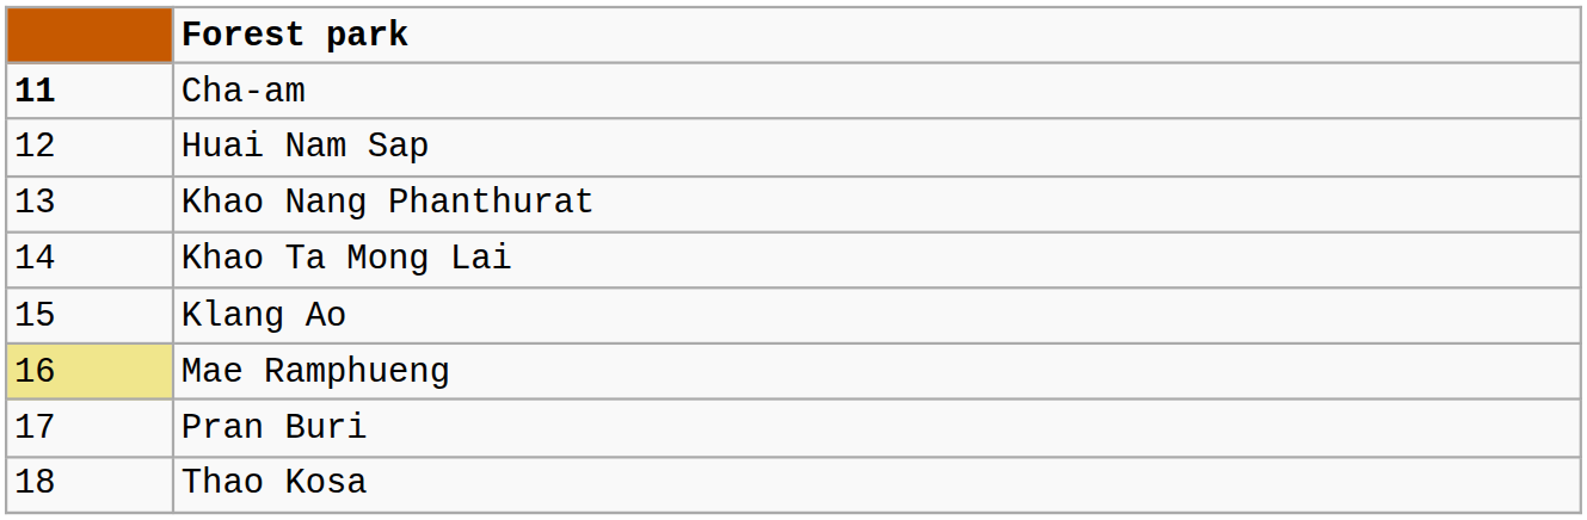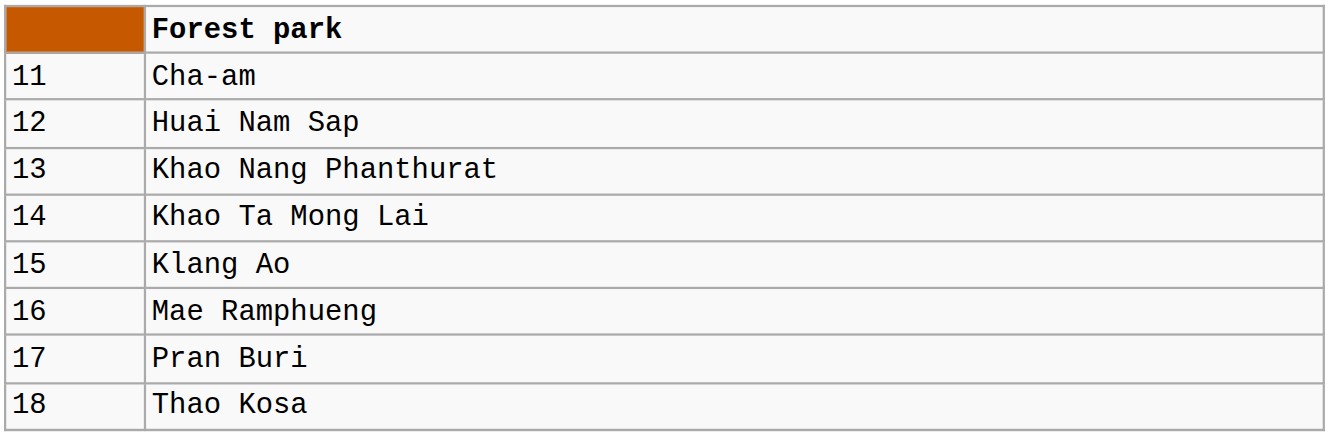Cha-am | column 1: bold -> normal
Mae Ramphueng | column 1: khaki background -> no background
